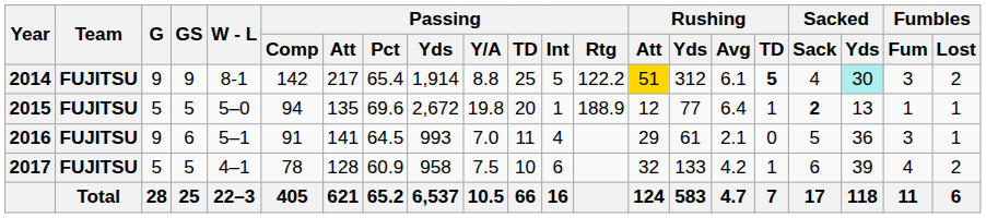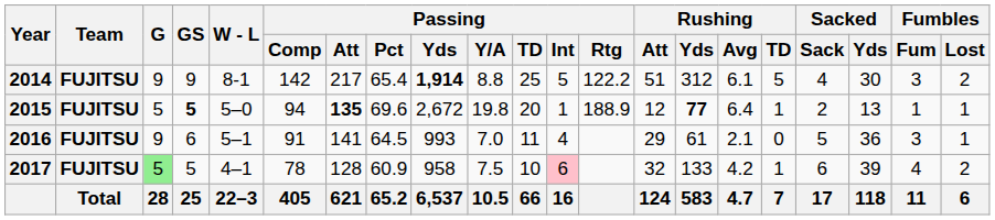2014 | Passing / Yds: normal -> bold
2014 | Rushing / Att: gold background -> no background
2014 | Rushing / TD: bold -> normal
2014 | Sacked / Yds: paleturquoise background -> no background
2015 | GS: normal -> bold
2015 | Passing / Att: normal -> bold
2015 | Rushing / Yds: normal -> bold
2015 | Sacked / Sack: bold -> normal
2017 | G: no background -> lightgreen background
2017 | Passing / Int: no background -> pink background
